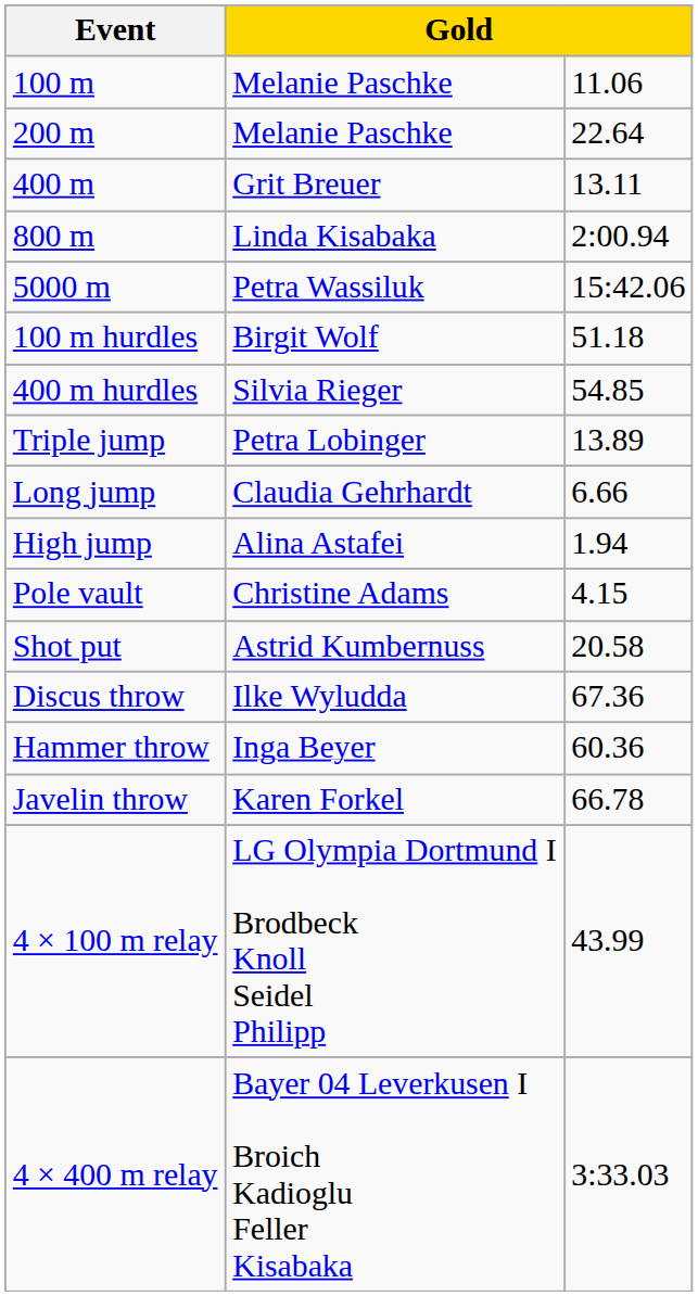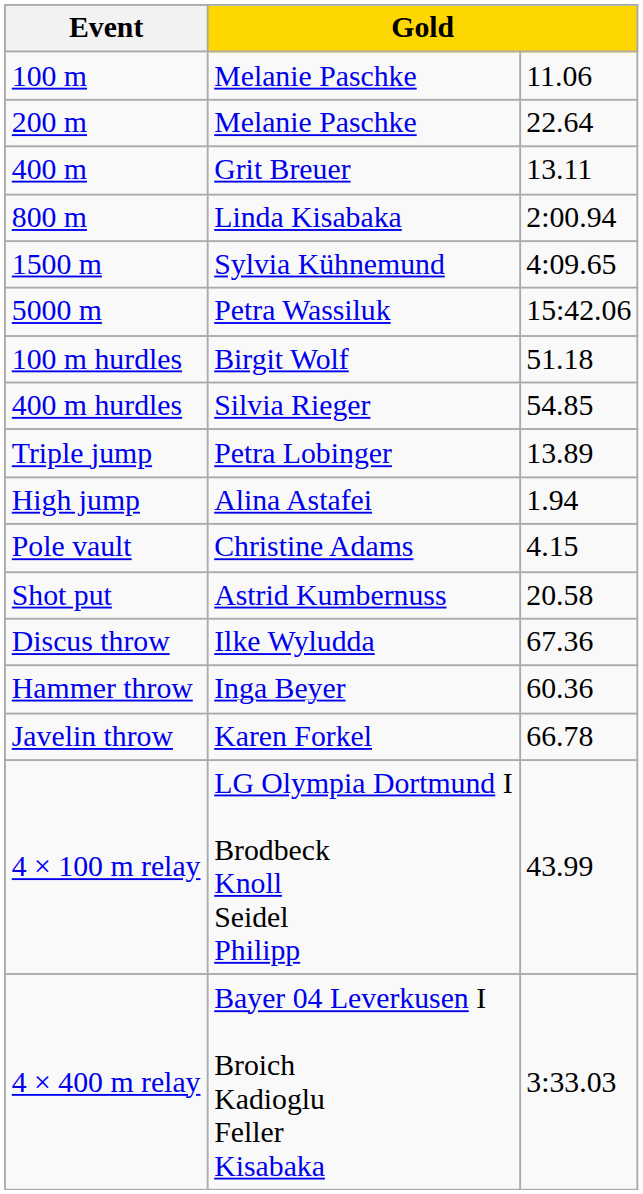+ row: 1500 m | Sylvia Kühnemund | 4:09.65
- row: Long jump | Claudia Gehrhardt | 6.66
